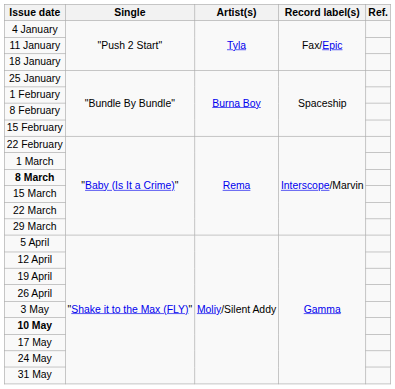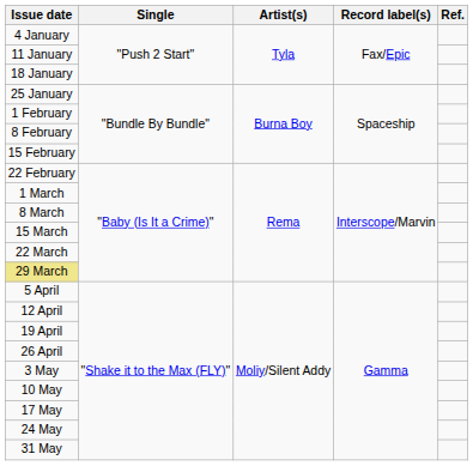8 March | Issue date: bold -> normal
29 March | Issue date: no background -> khaki background
10 May | Issue date: bold -> normal
